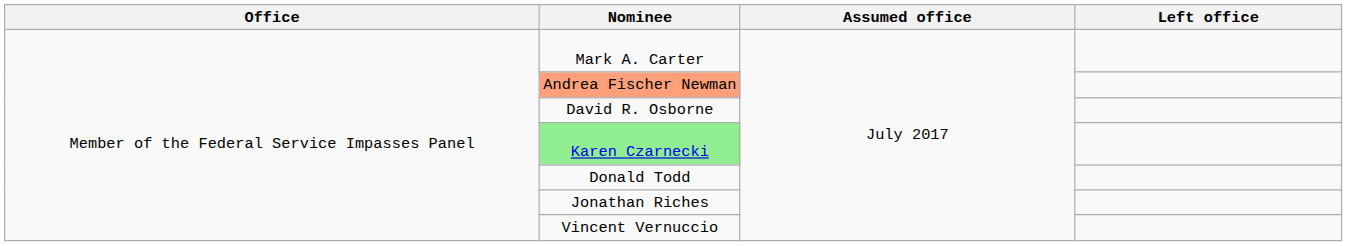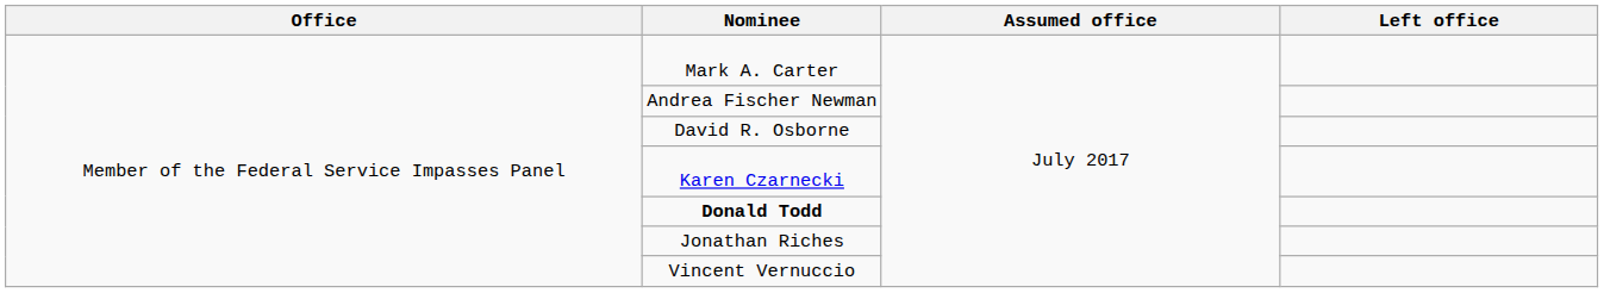Andrea Fischer Newman | Nominee: lightsalmon background -> no background
Karen Czarnecki | Nominee: lightgreen background -> no background
Donald Todd | Nominee: normal -> bold
